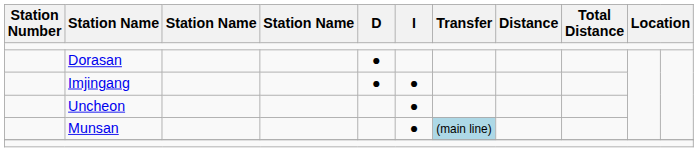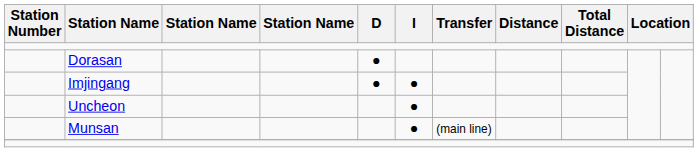Munsan | Transfer: lightblue background -> no background
